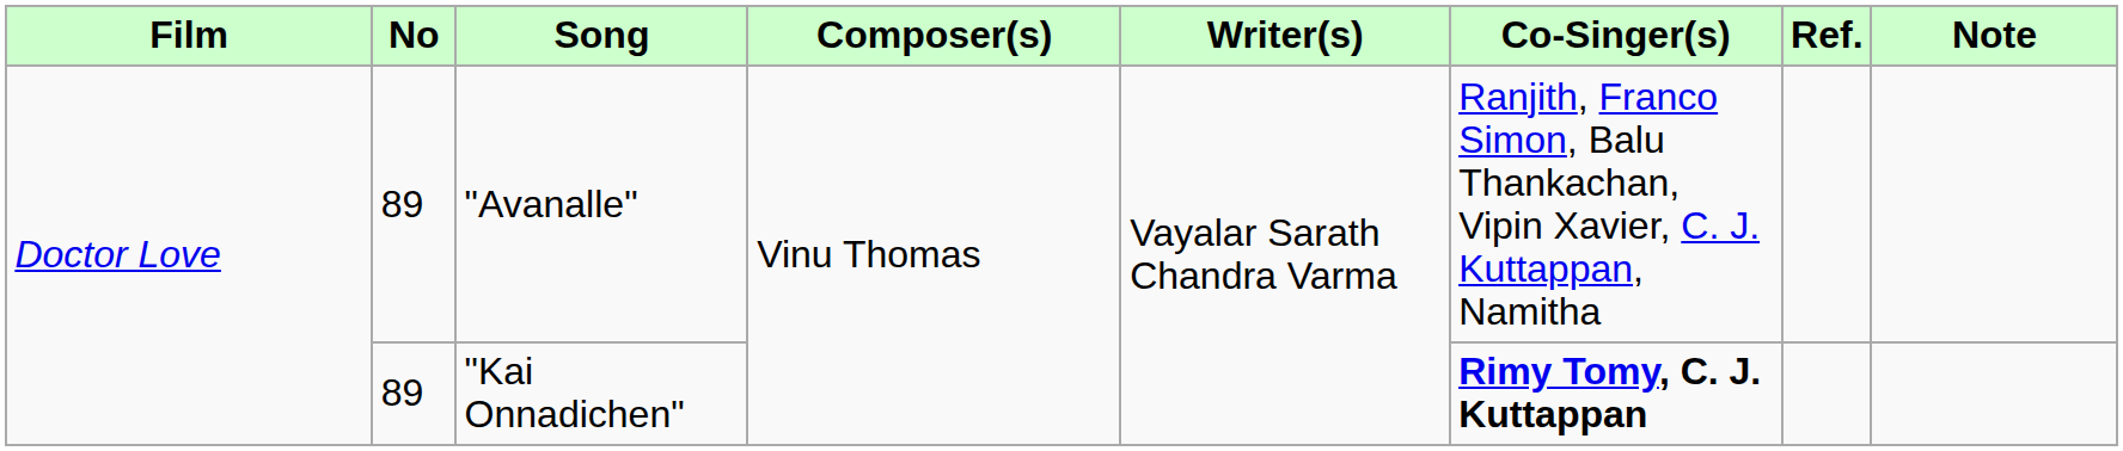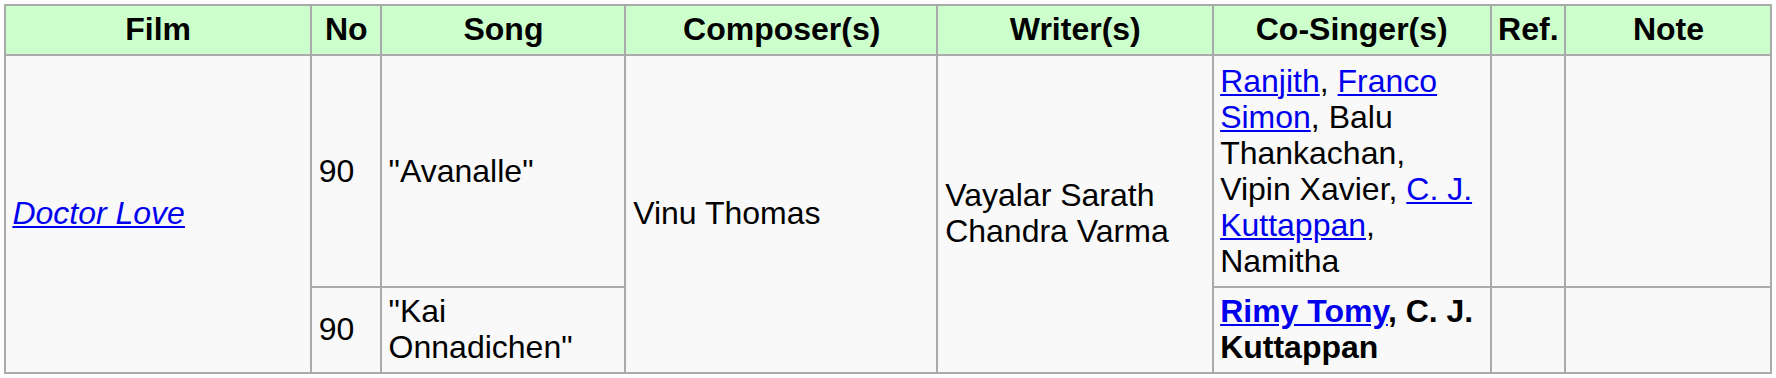"Avanalle" | No: 89 -> 90
"Kai Onnadichen" | No: 89 -> 90
